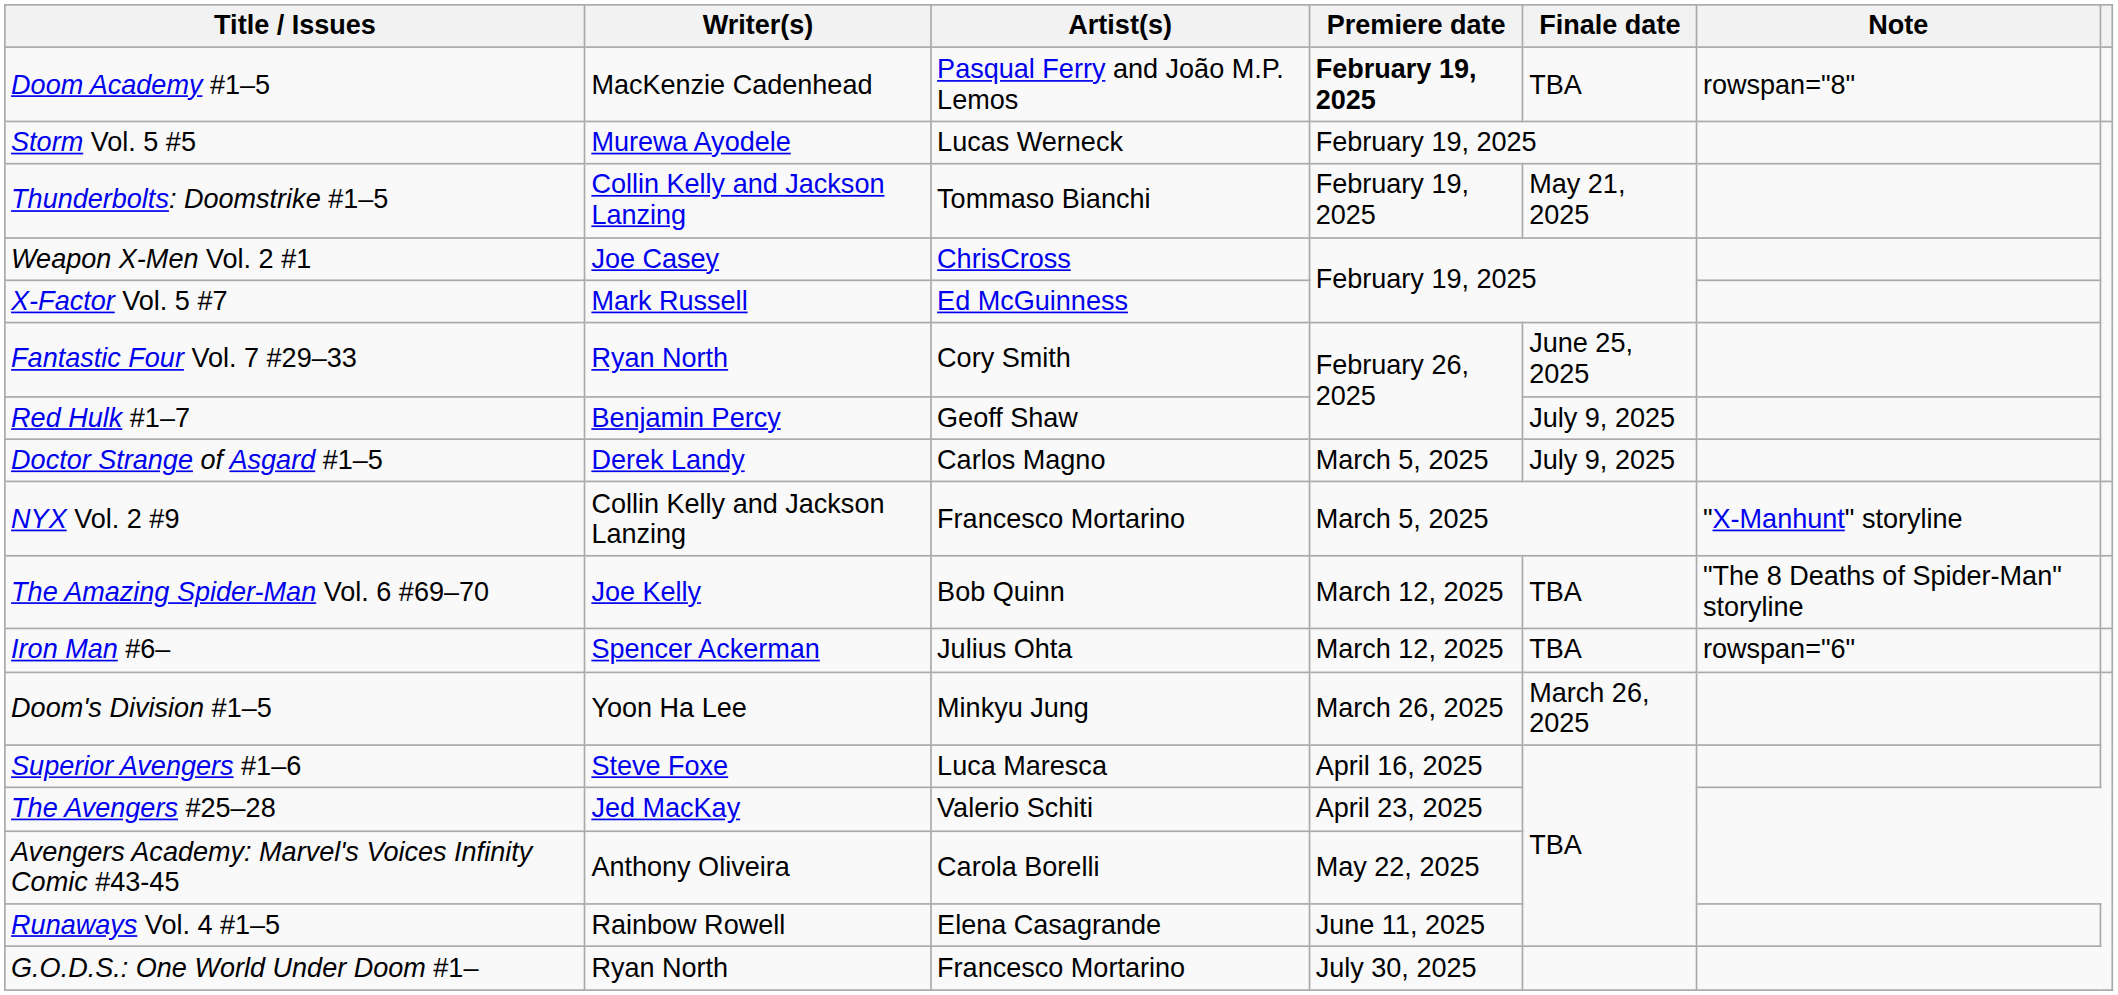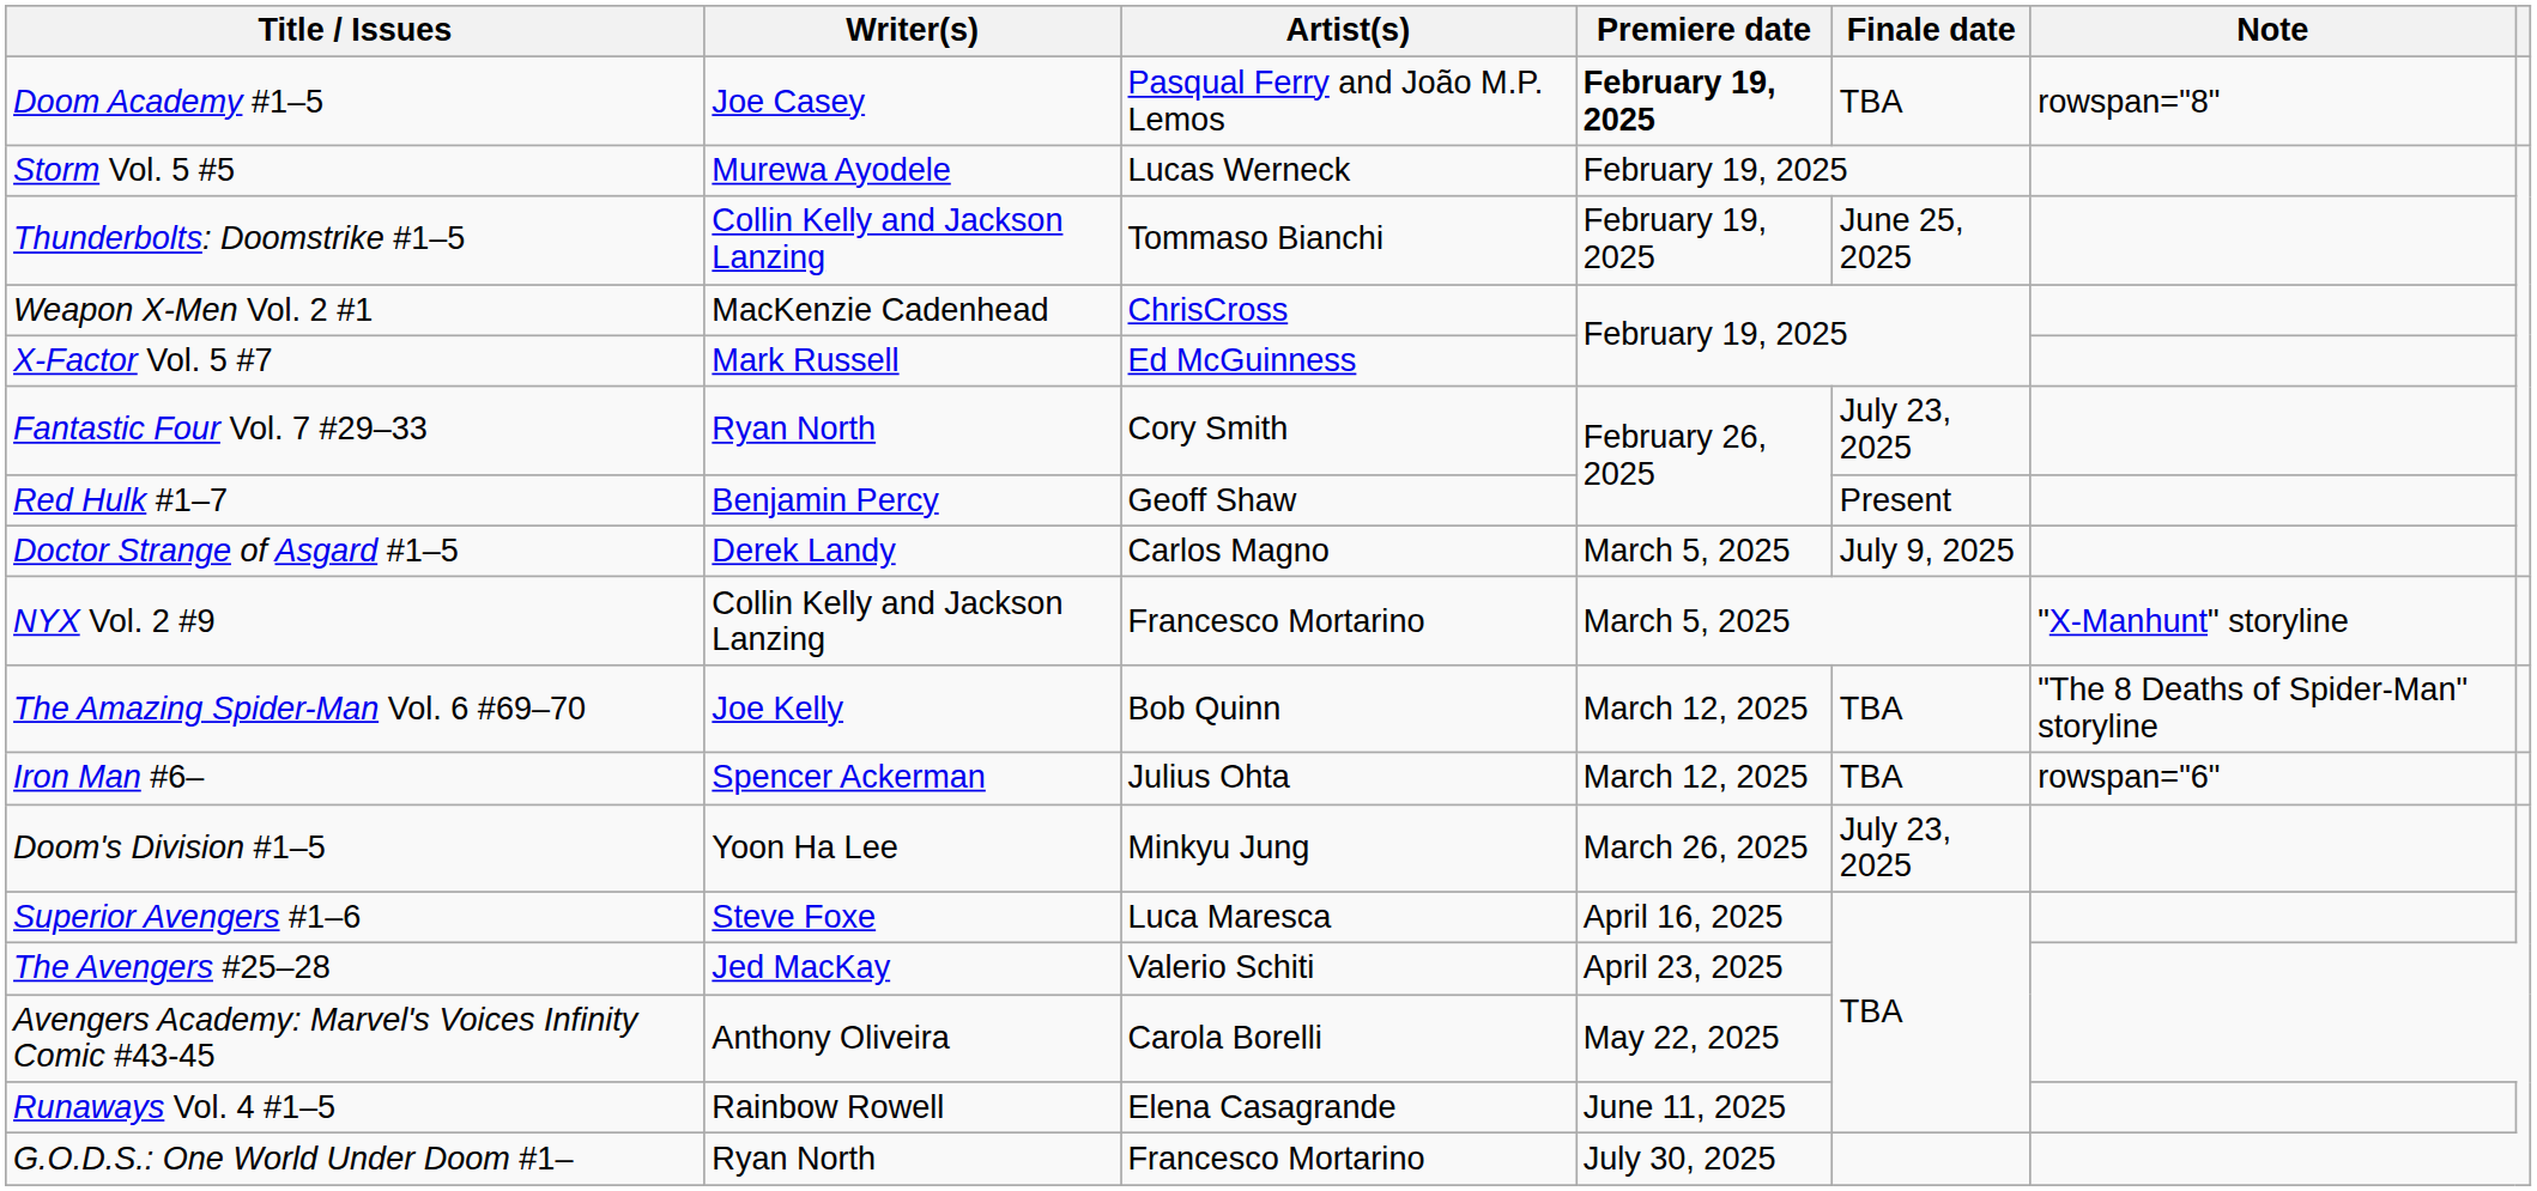Doom Academy #1–5 | Writer(s): MacKenzie Cadenhead -> Joe Casey
Thunderbolts: Doomstrike #1–5 | Finale date: May 21, 2025 -> June 25, 2025
Weapon X-Men Vol. 2 #1 | Writer(s): Joe Casey -> MacKenzie Cadenhead
Fantastic Four Vol. 7 #29–33 | Finale date: June 25, 2025 -> July 23, 2025
Red Hulk #1–7 | Finale date: July 9, 2025 -> Present
Doom's Division #1–5 | Finale date: March 26, 2025 -> July 23, 2025
